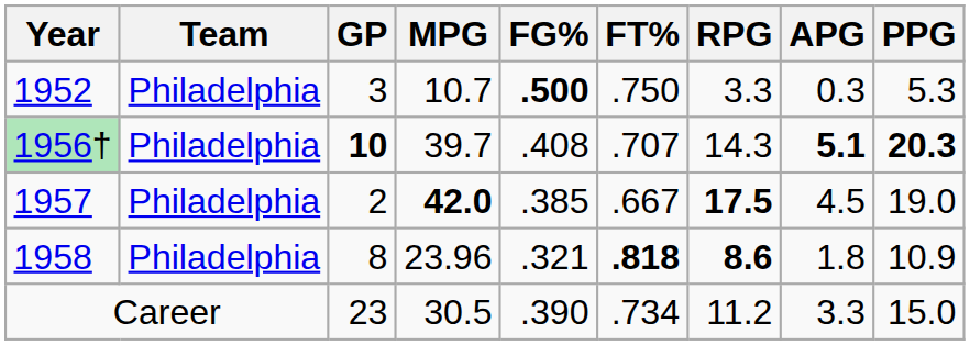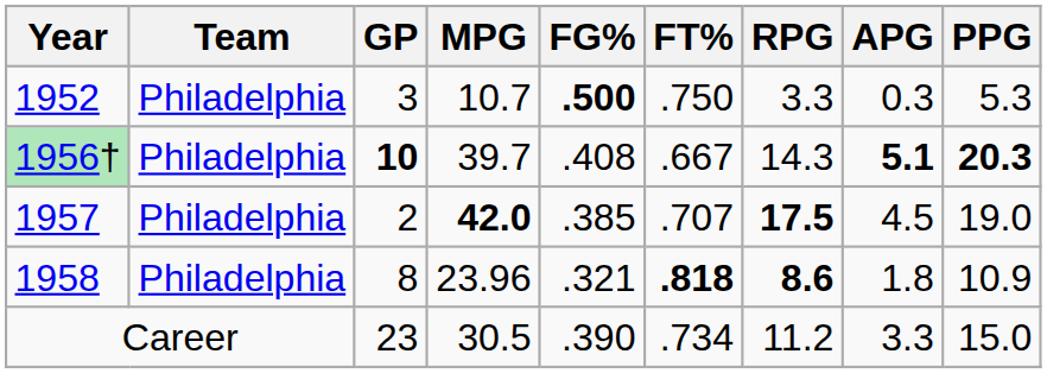1956† | FT%: .707 -> .667
1957 | FT%: .667 -> .707
